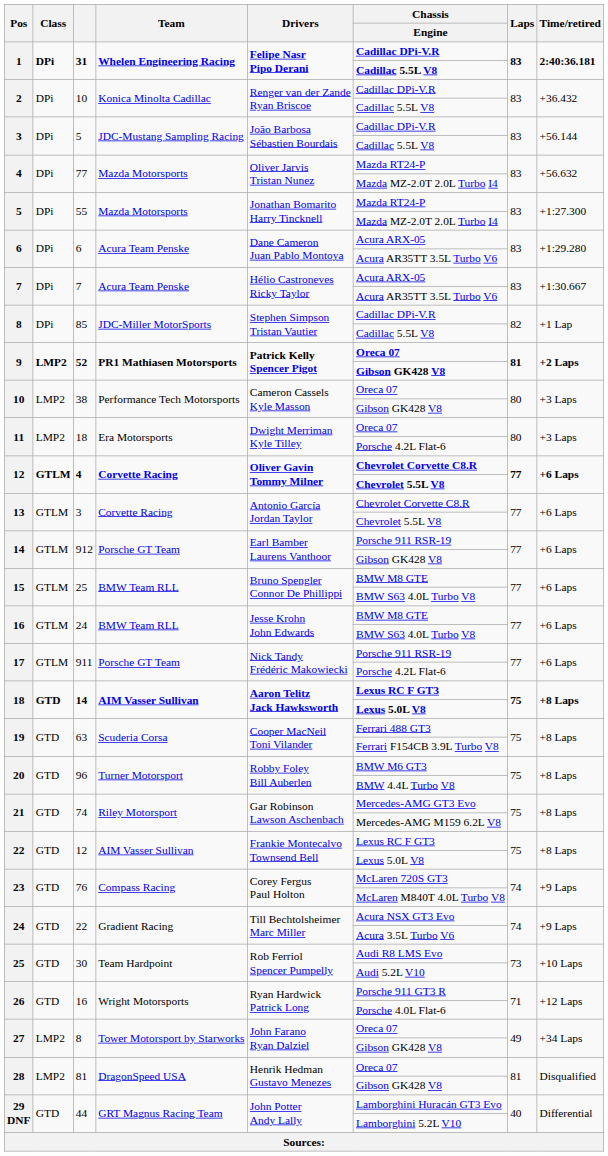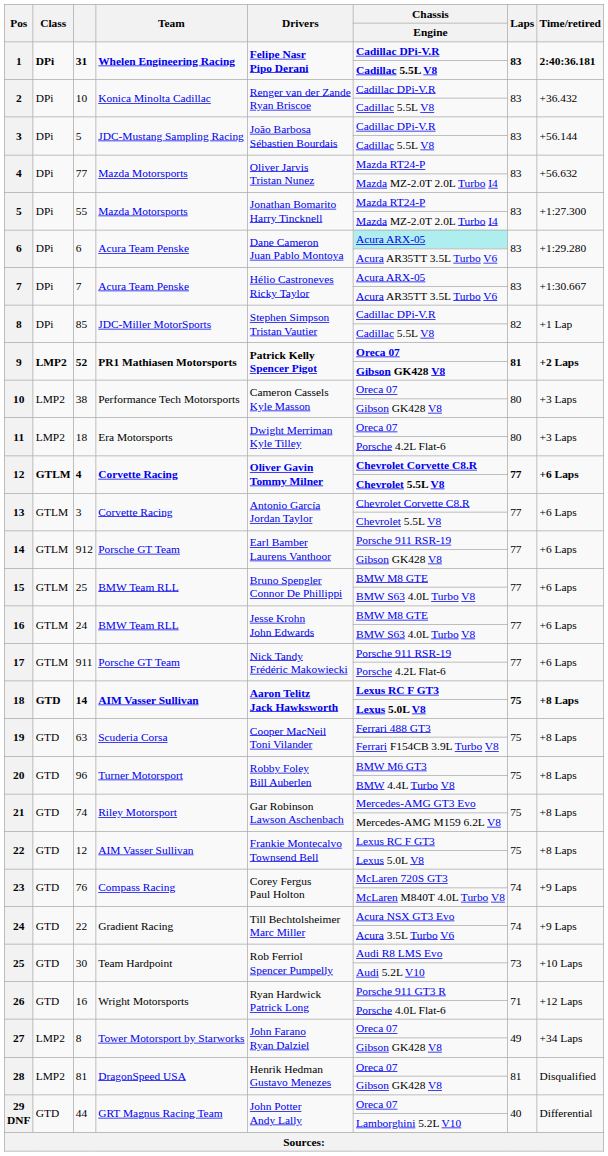row 13 | Chassis / Engine: no background -> paleturquoise background
row 59 | Chassis / Engine: Lamborghini Huracán GT3 Evo -> Oreca 07
